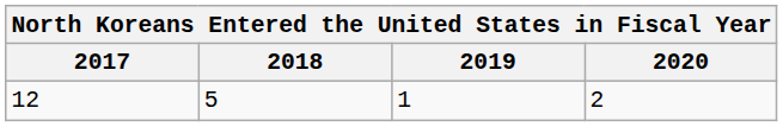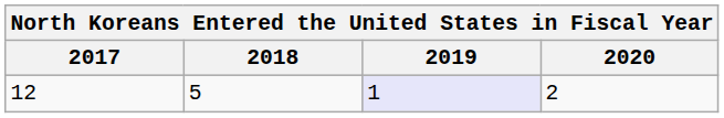12 | 2019: no background -> lavender background
